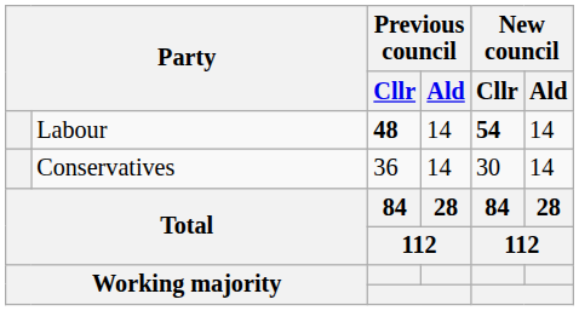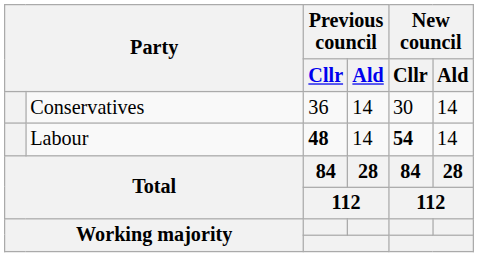rows swapped: Labour <-> Conservatives
